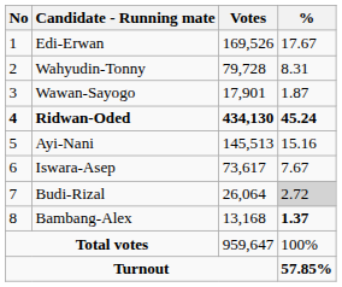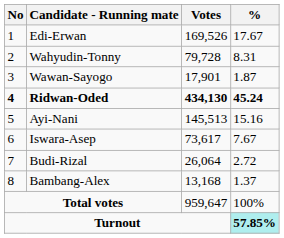Budi-Rizal | %: lightgrey background -> no background
Bambang-Alex | %: bold -> normal
Turnout | %: no background -> paleturquoise background
